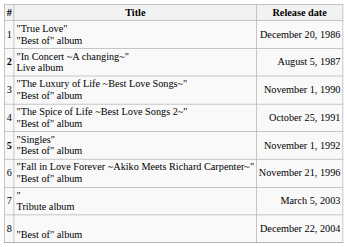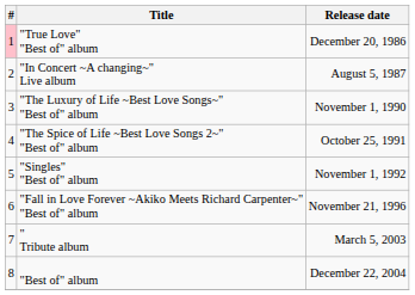"True Love" "Best of" album | #: no background -> pink background
"In Concert ~A changing~" Live album | #: bold -> normal
"Singles" "Best of" album | #: bold -> normal
